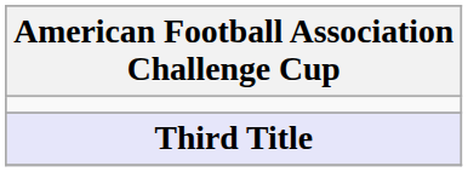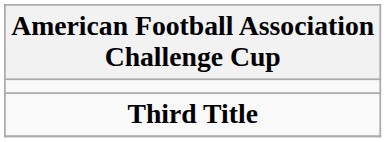row 3 | column 1: lavender background -> no background
